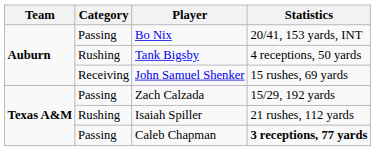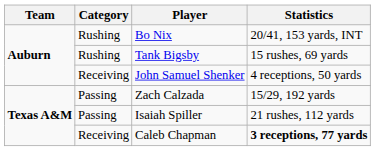Bo Nix | Category: Passing -> Rushing
Tank Bigsby | Statistics: 4 receptions, 50 yards -> 15 rushes, 69 yards
John Samuel Shenker | Statistics: 15 rushes, 69 yards -> 4 receptions, 50 yards
Isaiah Spiller | Category: Rushing -> Passing
Caleb Chapman | Category: Passing -> Receiving
